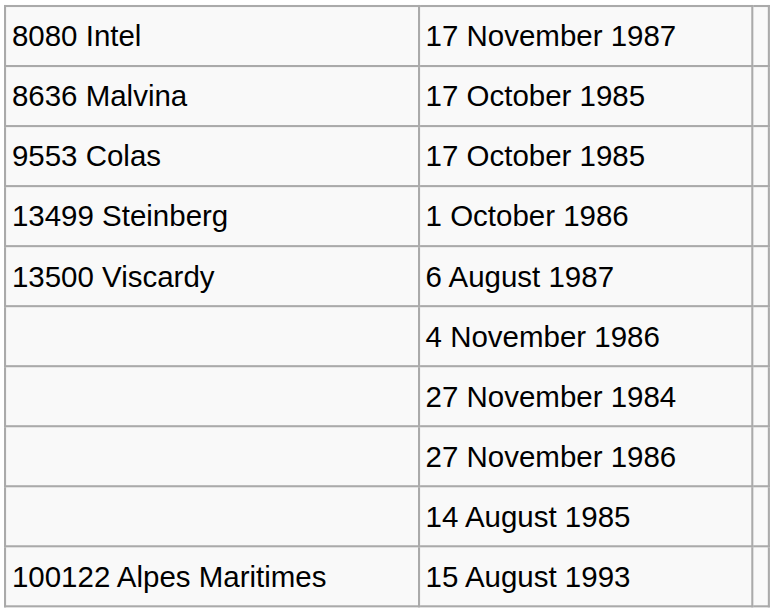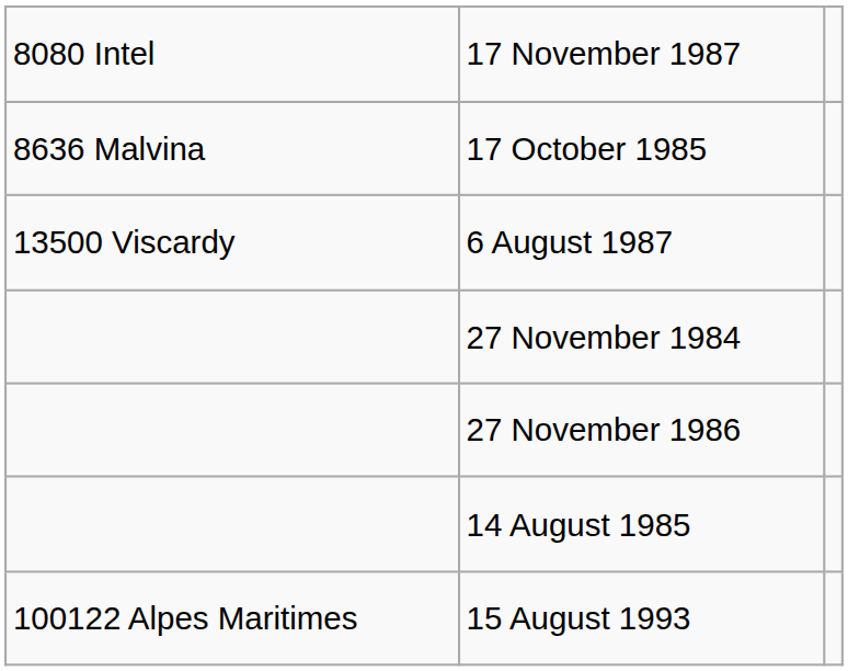- row: 9553 Colas | 17 October 1985
- row: 13499 Steinberg | 1 October 1986
- row: 4 November 1986
